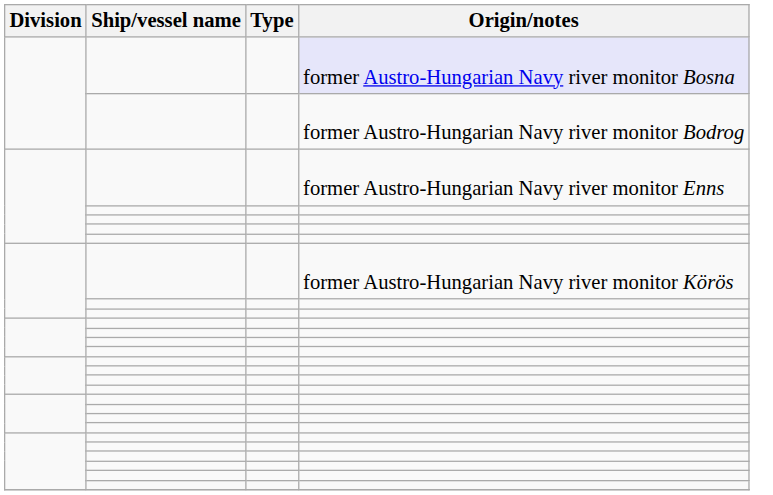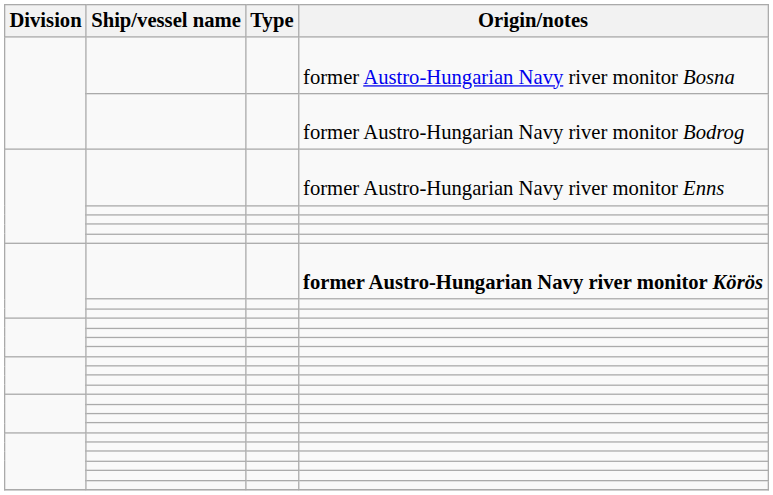former Austro-Hungarian Navy river monitor Bosna | Origin/notes: lavender background -> no background
former Austro-Hungarian Navy river monitor Körös | Origin/notes: normal -> bold
